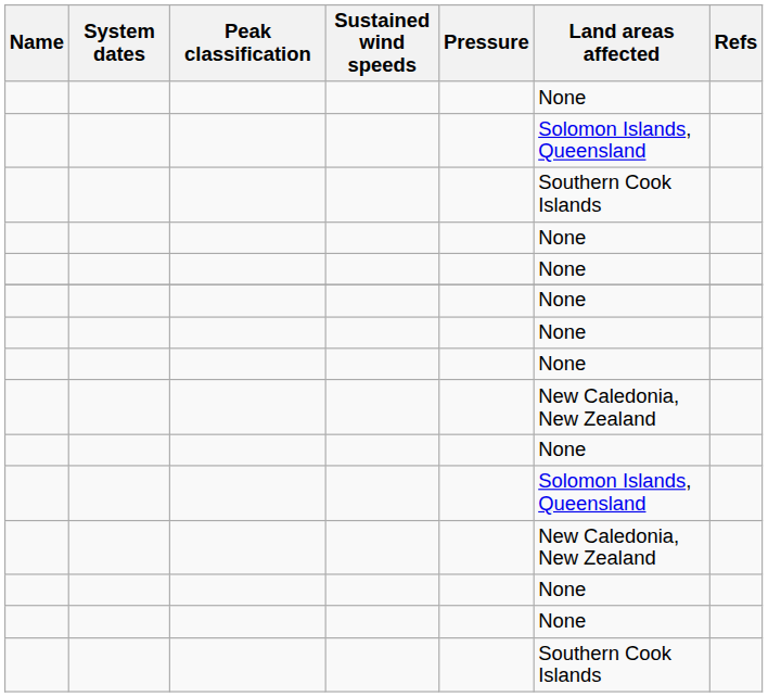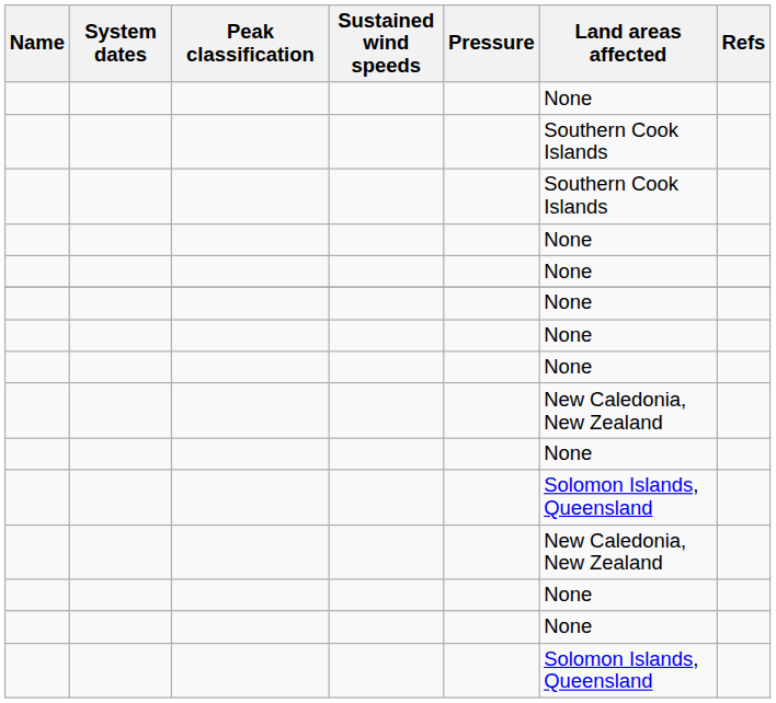row 3 | Land areas affected: Solomon Islands, Queensland -> Southern Cook Islands
row 16 | Land areas affected: Southern Cook Islands -> Solomon Islands, Queensland
